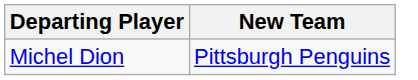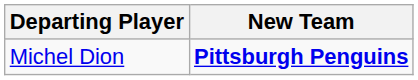Michel Dion | New Team: normal -> bold
